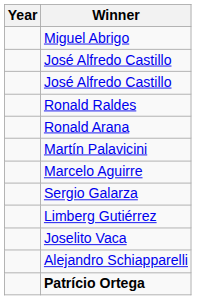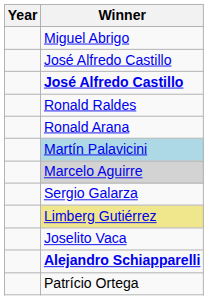row 4 | Winner: normal -> bold
row 7 | Winner: no background -> lightblue background
row 8 | Winner: no background -> lightgrey background
row 10 | Winner: no background -> khaki background
row 12 | Winner: normal -> bold
row 13 | Winner: bold -> normal
